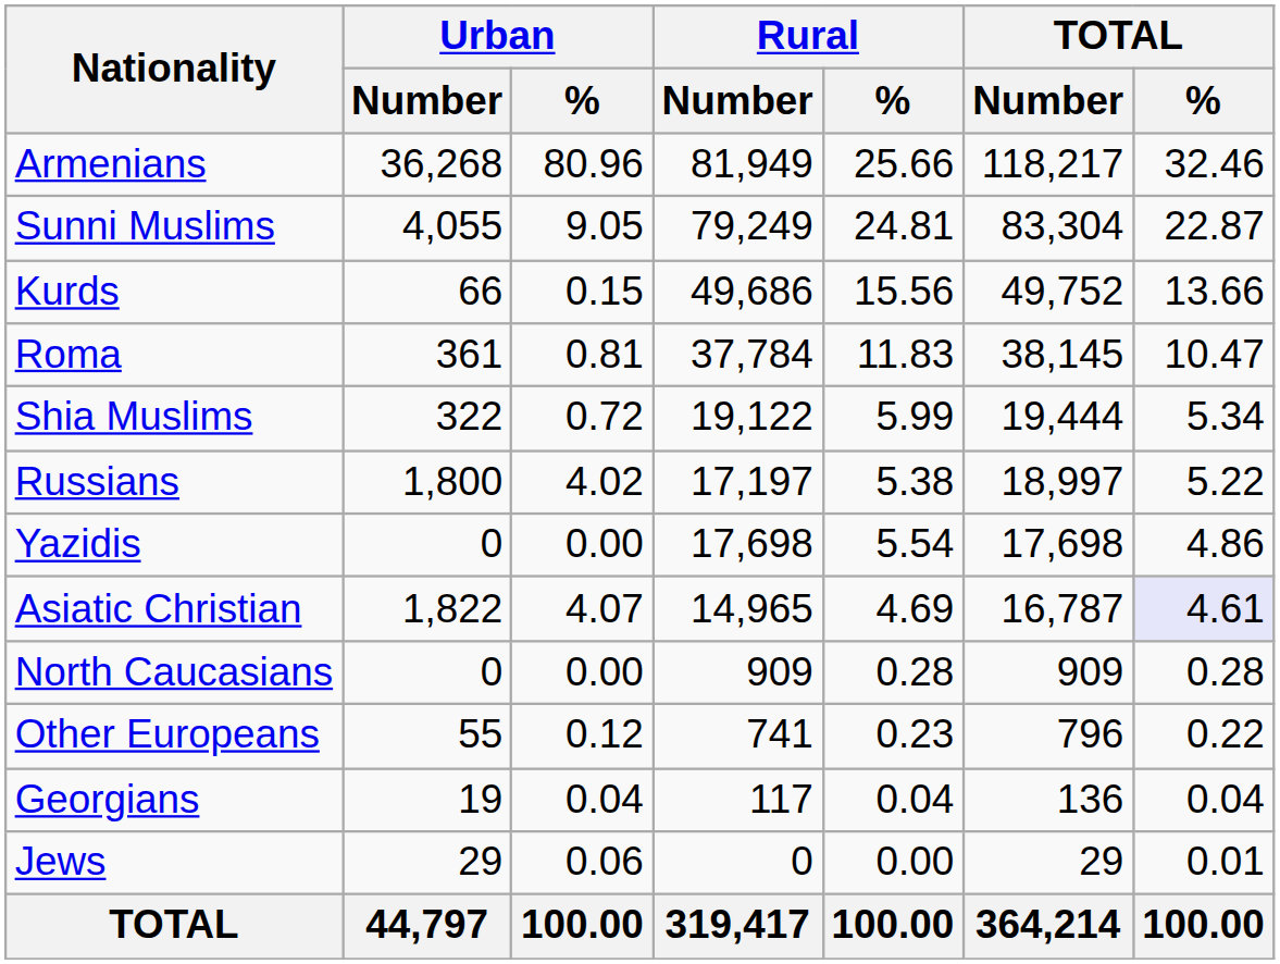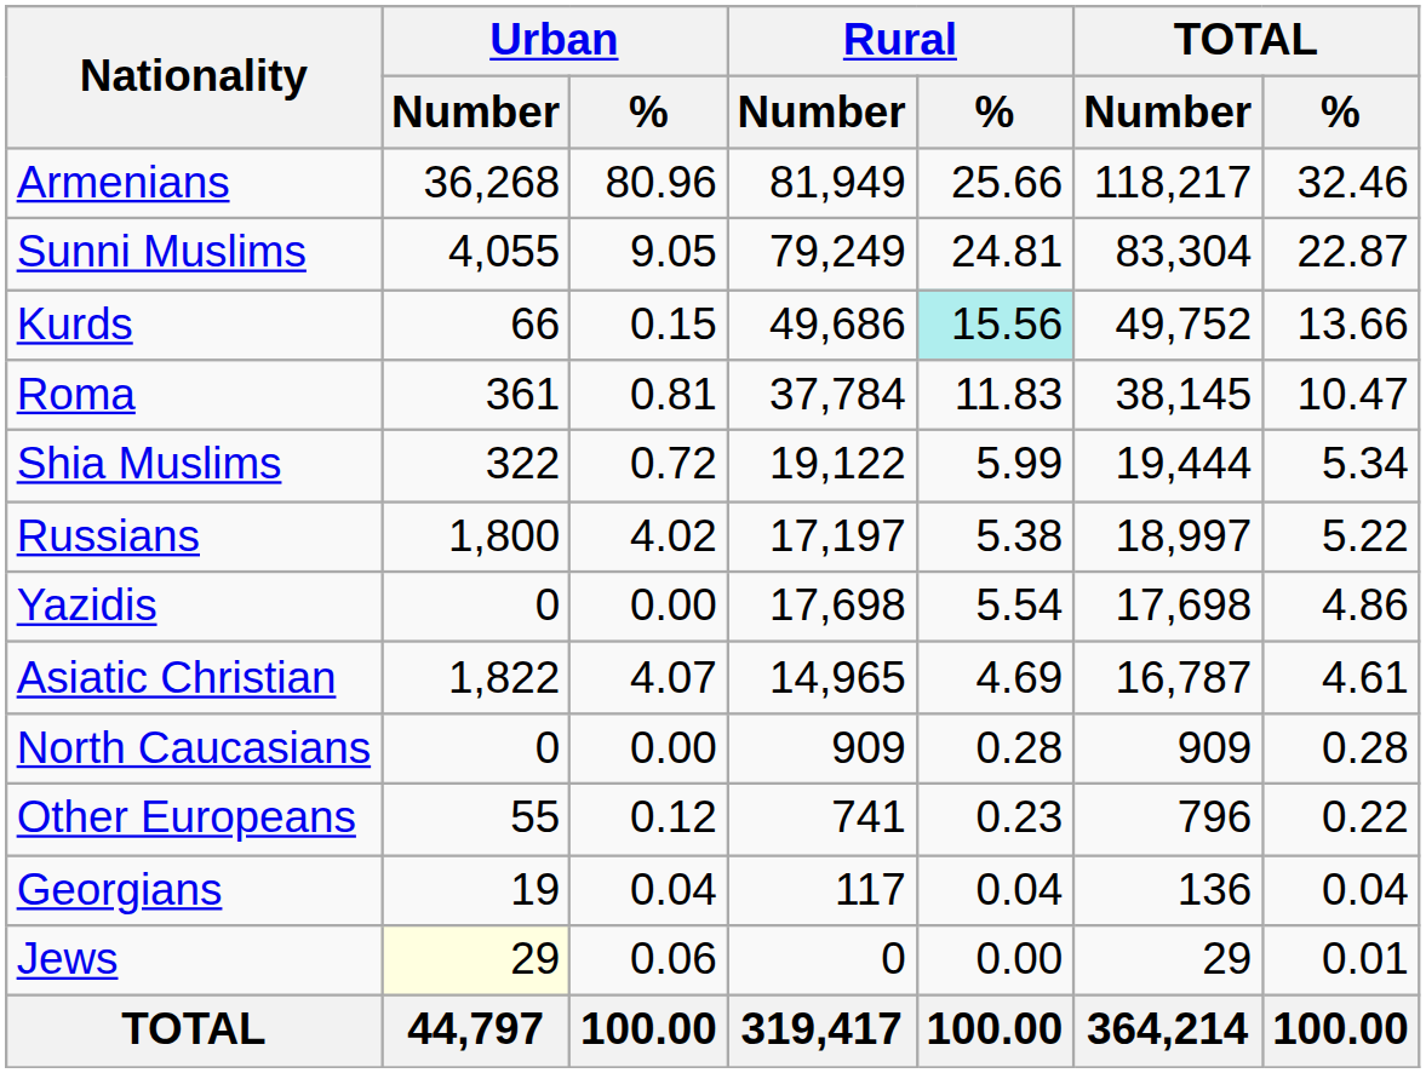Kurds | Rural / %: no background -> paleturquoise background
Asiatic Christian | TOTAL / %: lavender background -> no background
Jews | Urban / Number: no background -> lightyellow background
